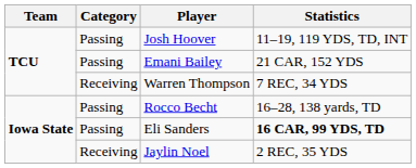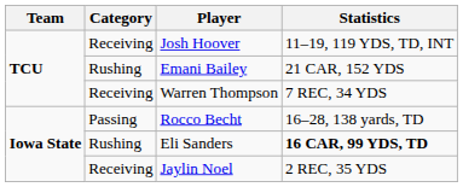Josh Hoover | Category: Passing -> Receiving
Emani Bailey | Category: Passing -> Rushing
Eli Sanders | Category: Passing -> Rushing
